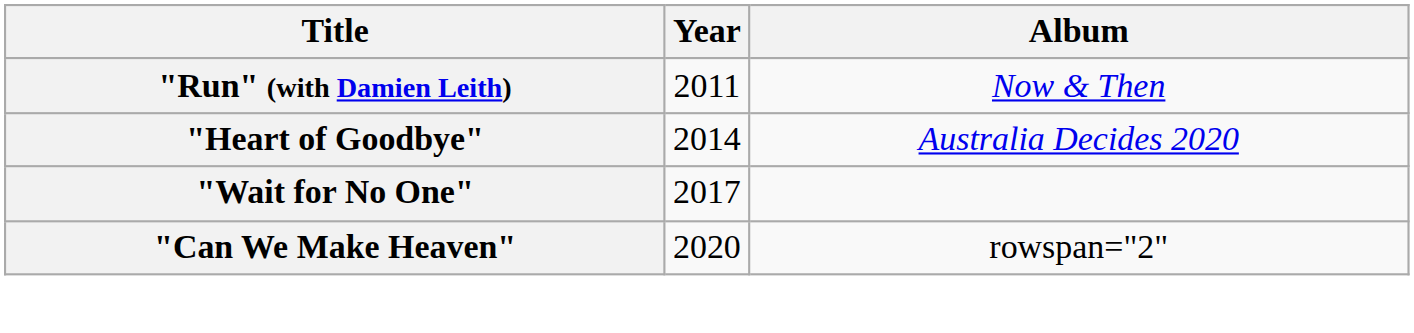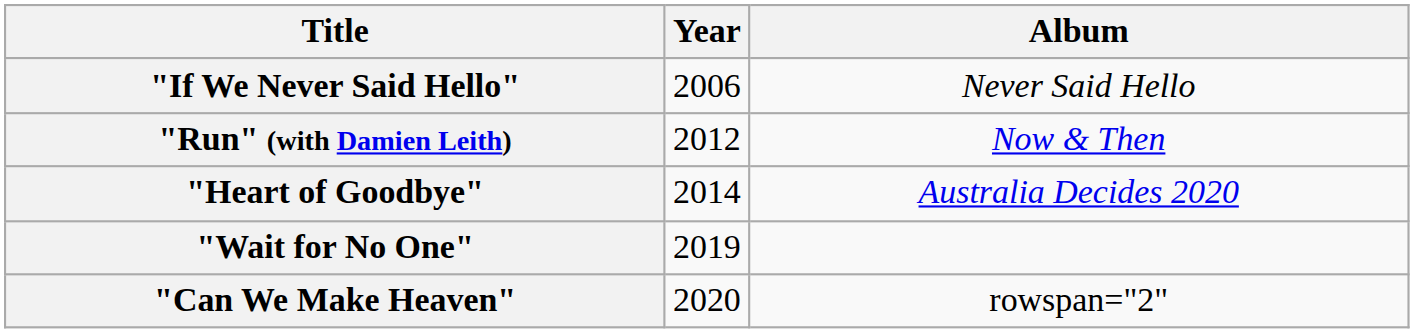+ row: "If We Never Said Hello" | 2006 | Never Said Hello
"Run" (with Damien Leith) | Year: 2011 -> 2012
"Wait for No One" | Year: 2017 -> 2019
